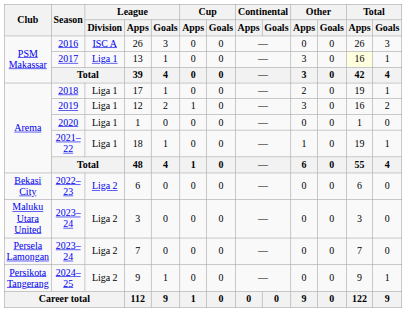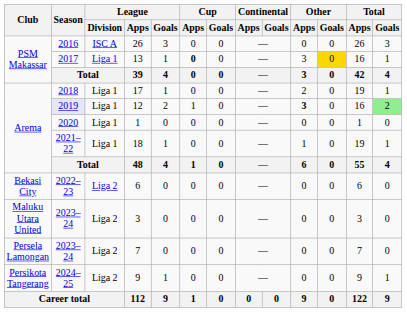13 | Cup / Apps: normal -> bold
13 | Other / Goals: no background -> gold background
13 | Total / Apps: lightyellow background -> no background
12 | Season: no background -> lavender background
12 | Other / Apps: normal -> bold
12 | Total / Goals: no background -> lightgreen background
